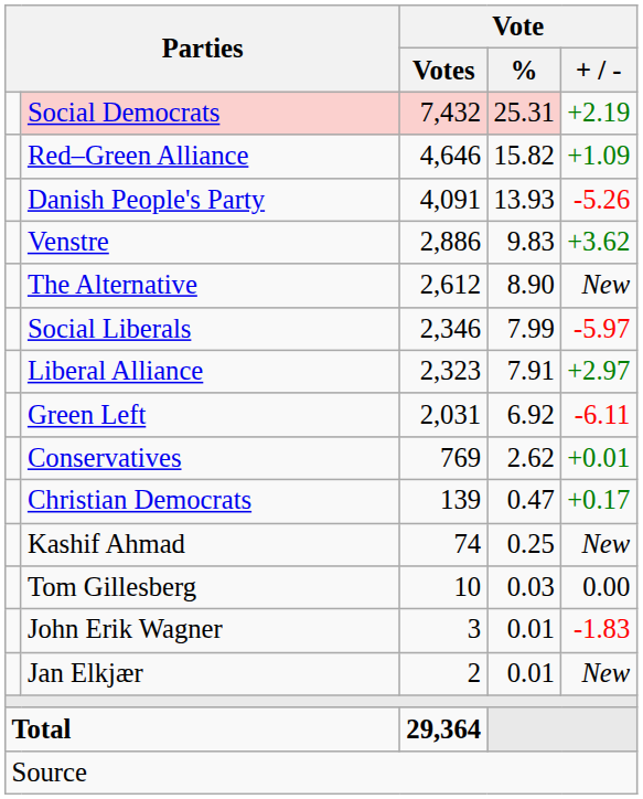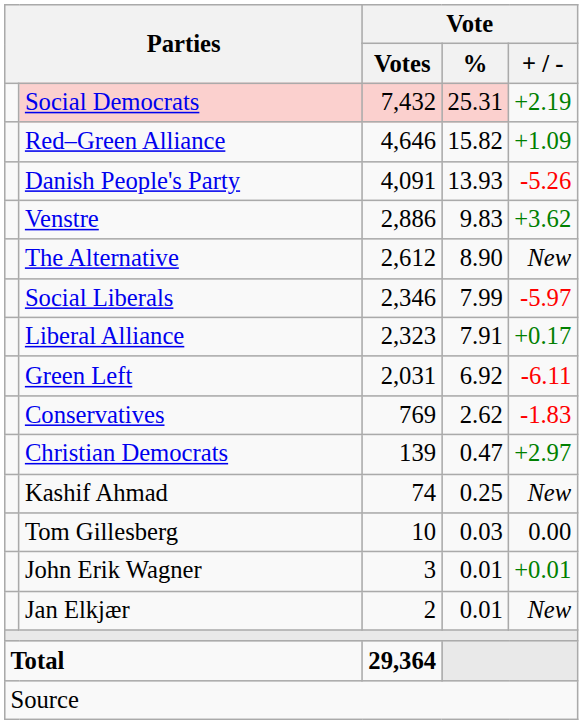Liberal Alliance | Vote / + / -: +2.97 -> +0.17
Conservatives | Vote / + / -: +0.01 -> -1.83
Christian Democrats | Vote / + / -: +0.17 -> +2.97
John Erik Wagner | Vote / + / -: -1.83 -> +0.01
